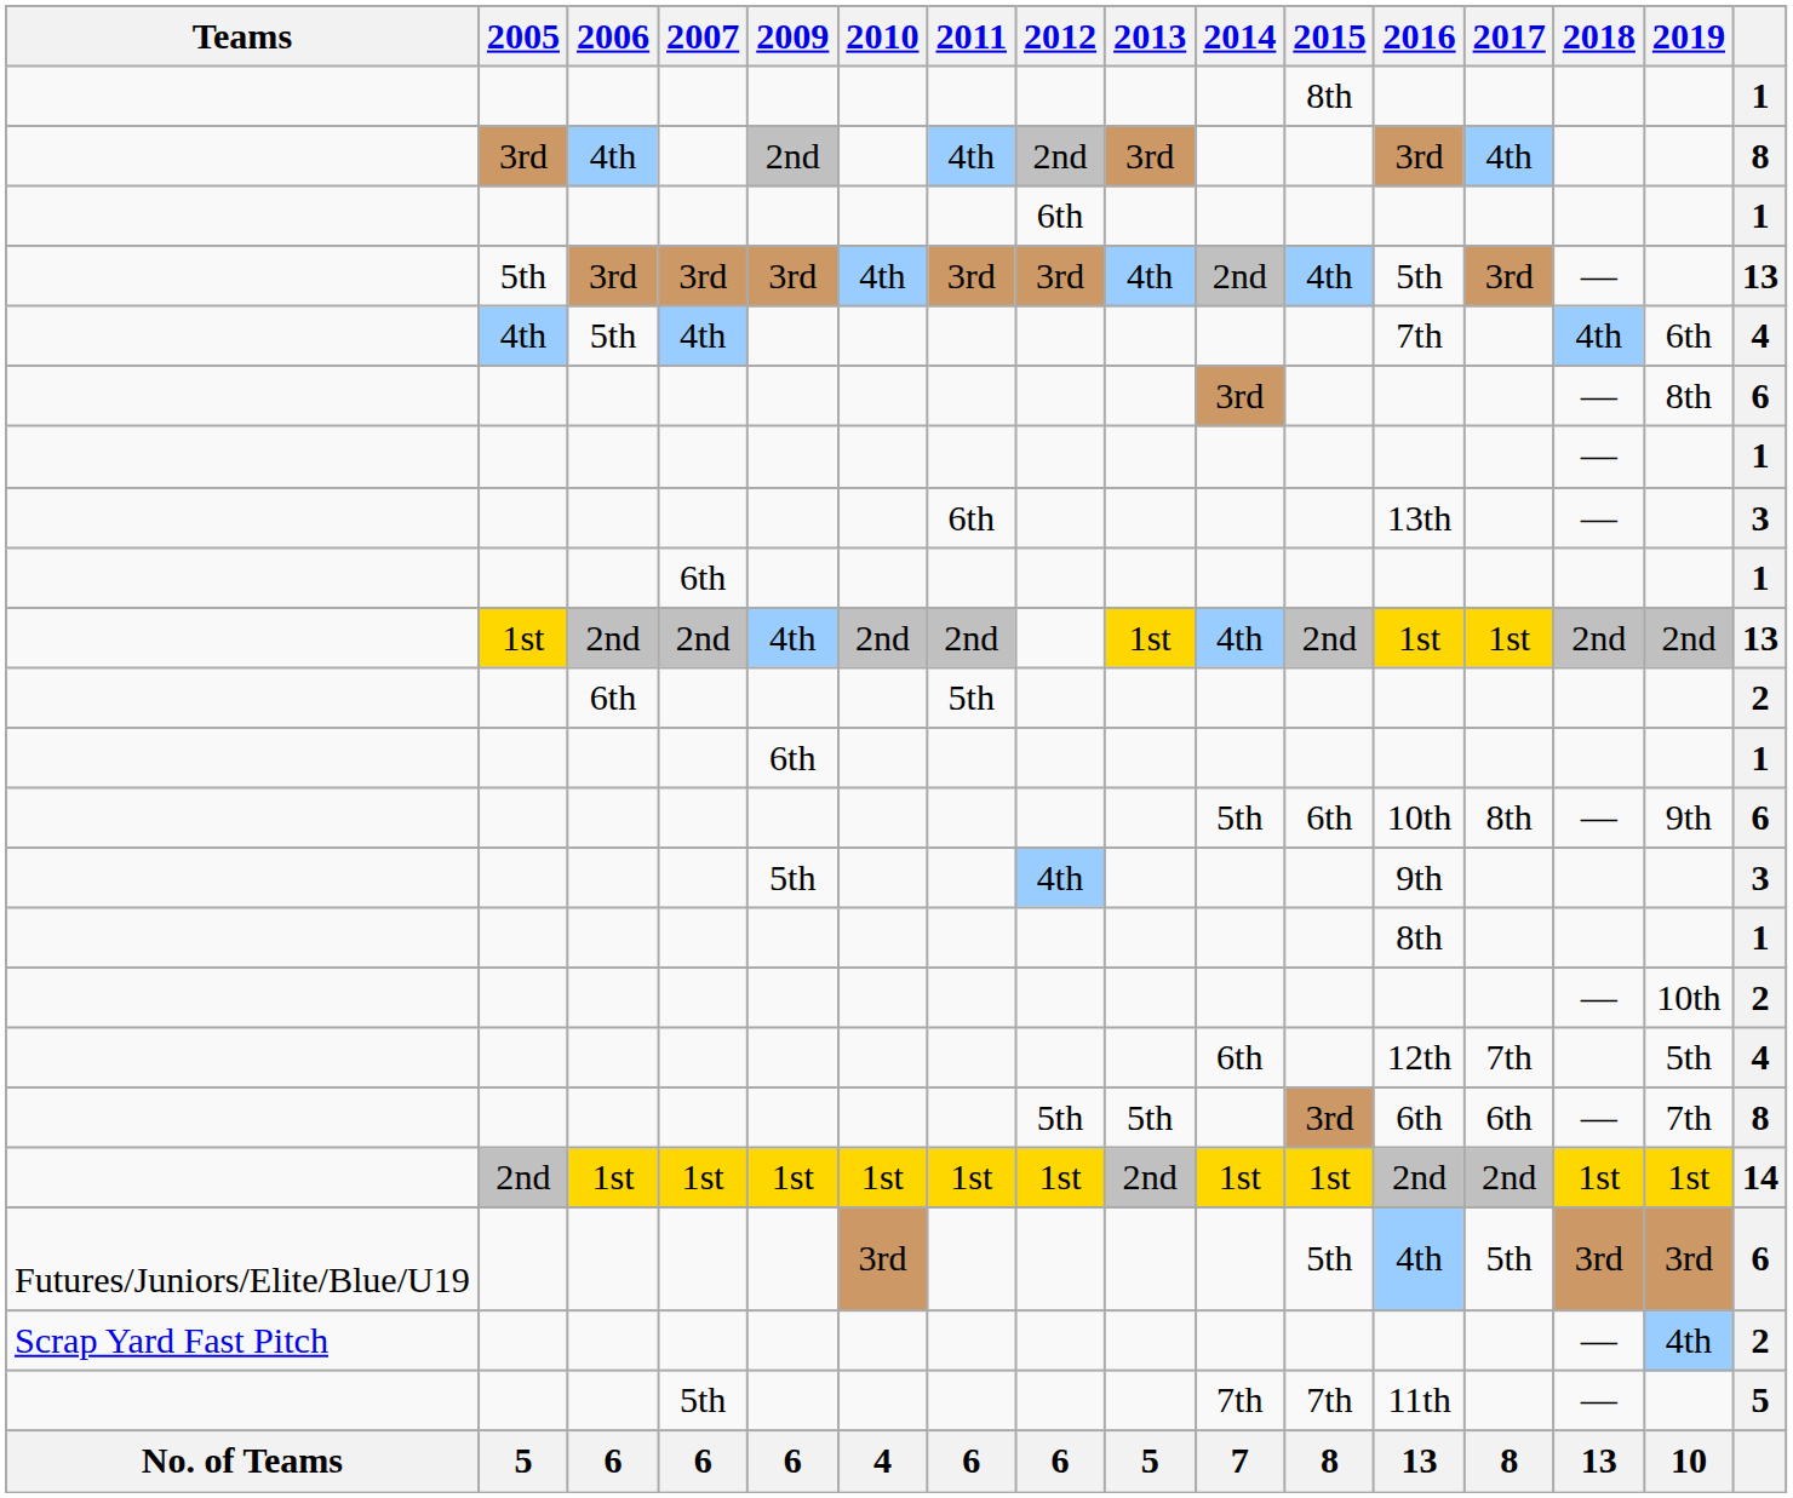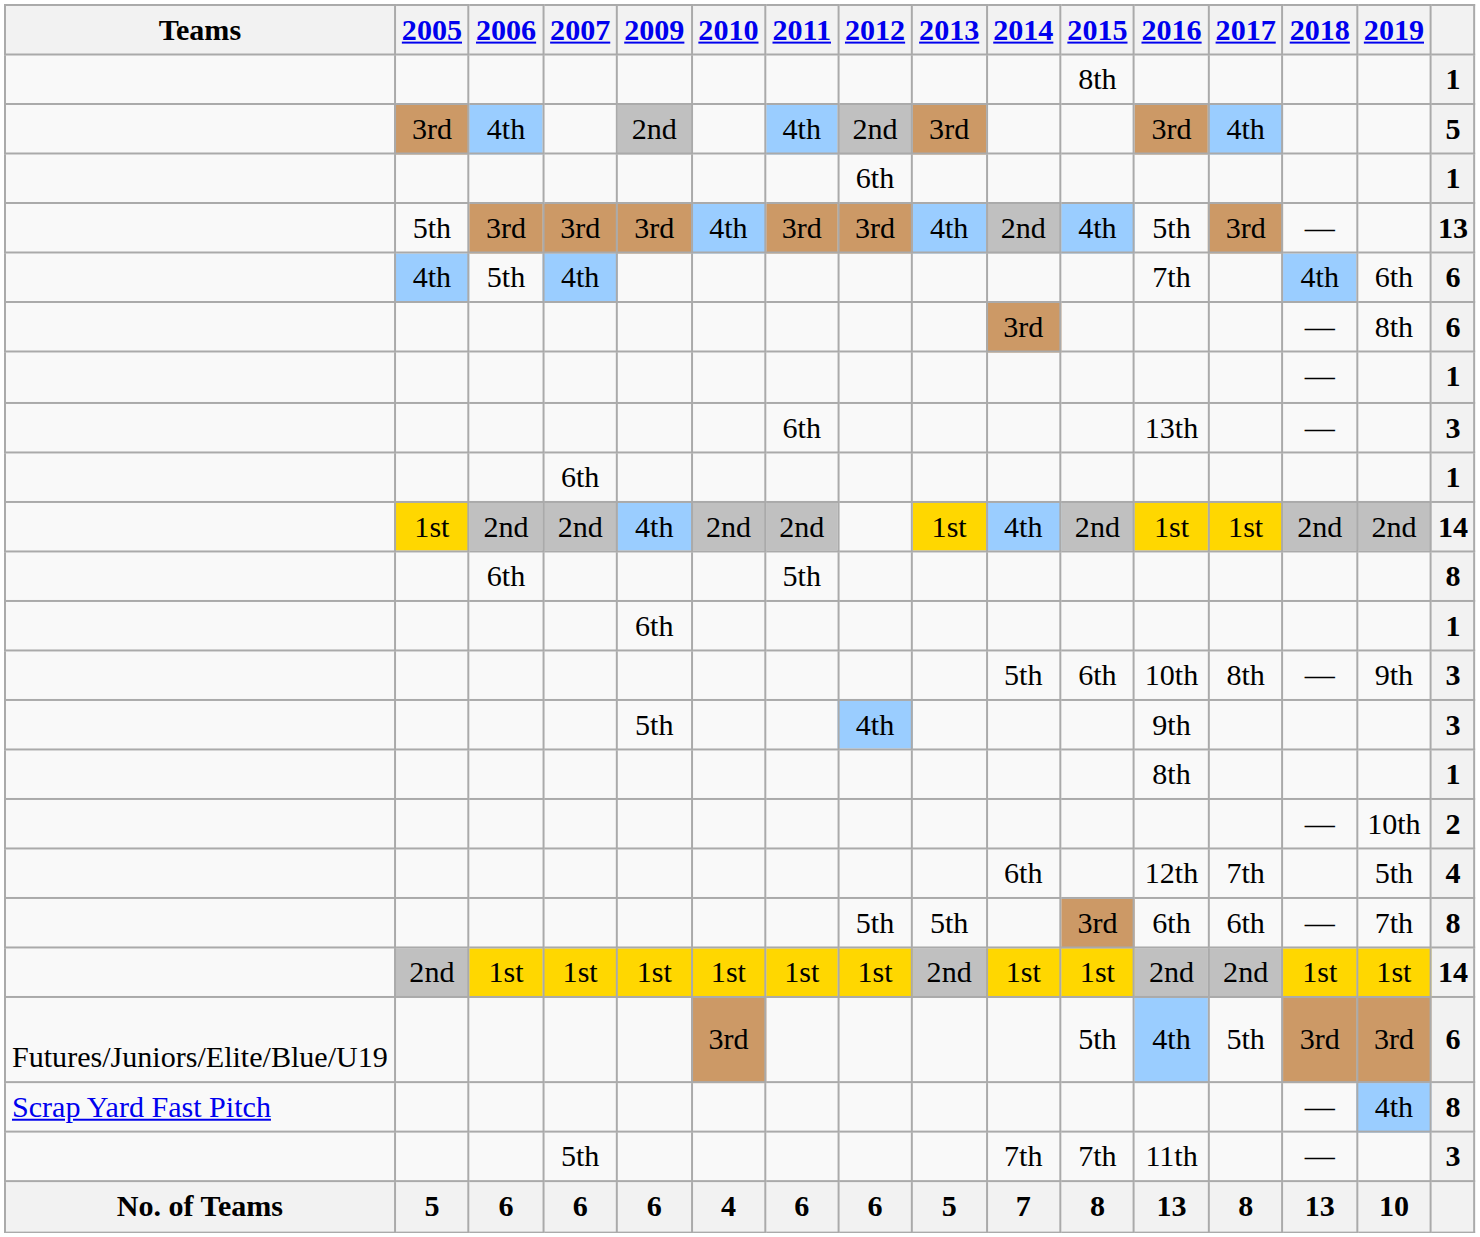row 3 | column 16: 8 -> 5
row 6 | column 16: 4 -> 6
row 11 | column 16: 13 -> 14
row 12 | column 16: 2 -> 8
row 14 | column 16: 6 -> 3
row 22 | column 16: 2 -> 8
row 23 | column 16: 5 -> 3
